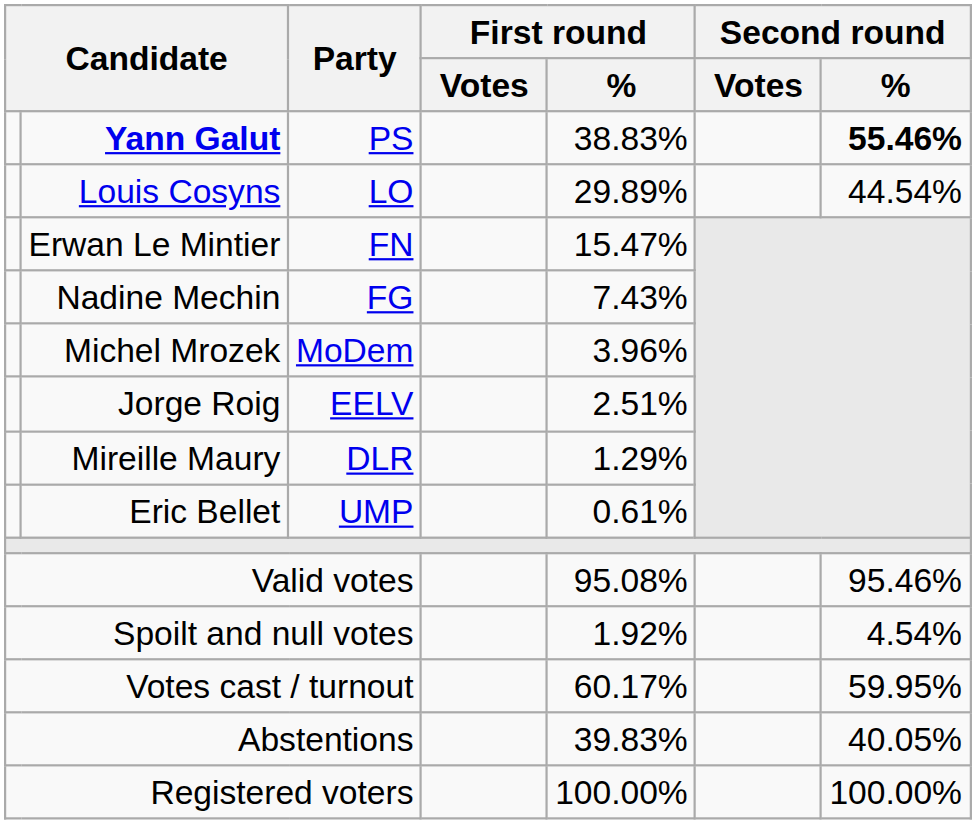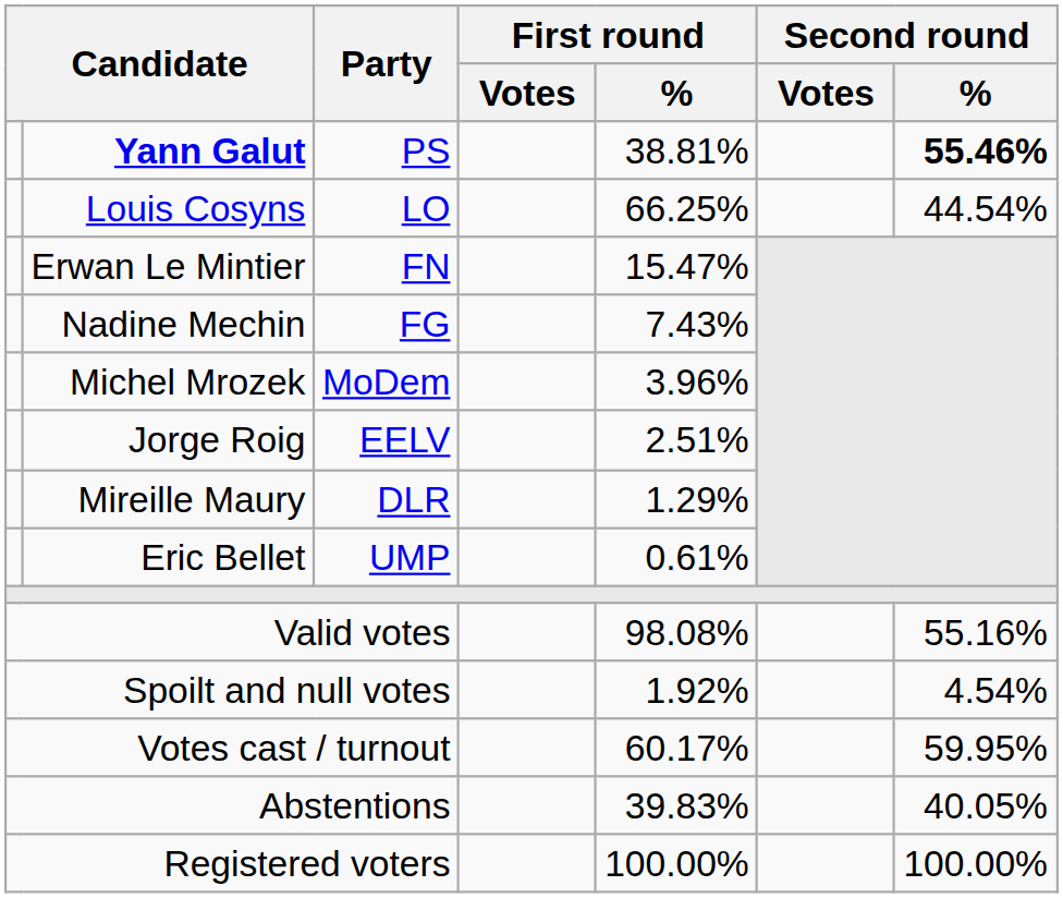Yann Galut | First round / %: 38.83% -> 38.81%
Louis Cosyns | First round / %: 29.89% -> 66.25%
Valid votes | First round / %: 95.08% -> 98.08%
Valid votes | Second round / %: 95.46% -> 55.16%
